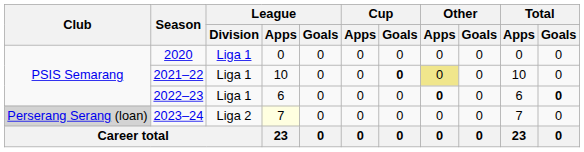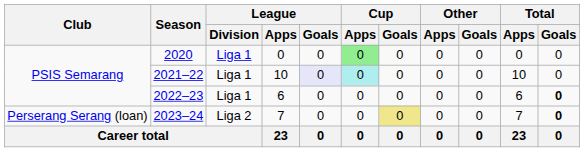2020 | Cup / Apps: no background -> lightgreen background
2021–22 | League / Goals: no background -> lavender background
2021–22 | Cup / Apps: no background -> paleturquoise background
2021–22 | Cup / Goals: bold -> normal
2021–22 | Other / Apps: khaki background -> no background
2022–23 | Other / Apps: bold -> normal
2023–24 | Club: lightgrey background -> no background
2023–24 | League / Apps: lightyellow background -> no background
2023–24 | Cup / Goals: no background -> khaki background
2023–24 | Total / Goals: normal -> bold
